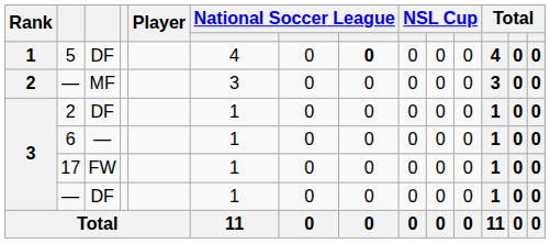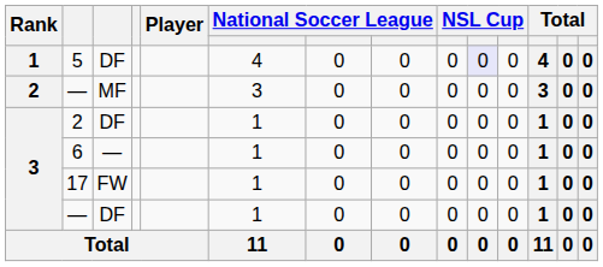5 | column 8: bold -> normal
5 | column 10: no background -> lavender background
